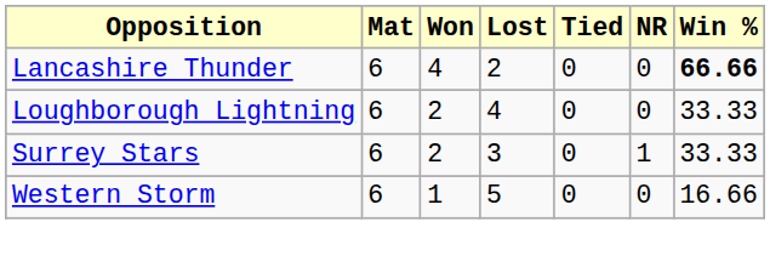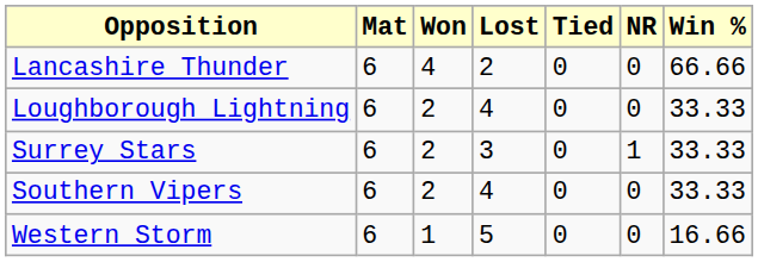Lancashire Thunder | Win %: bold -> normal
+ row: Southern Vipers | 6 | 2 | 4 | 0 | 0 | 33.33
